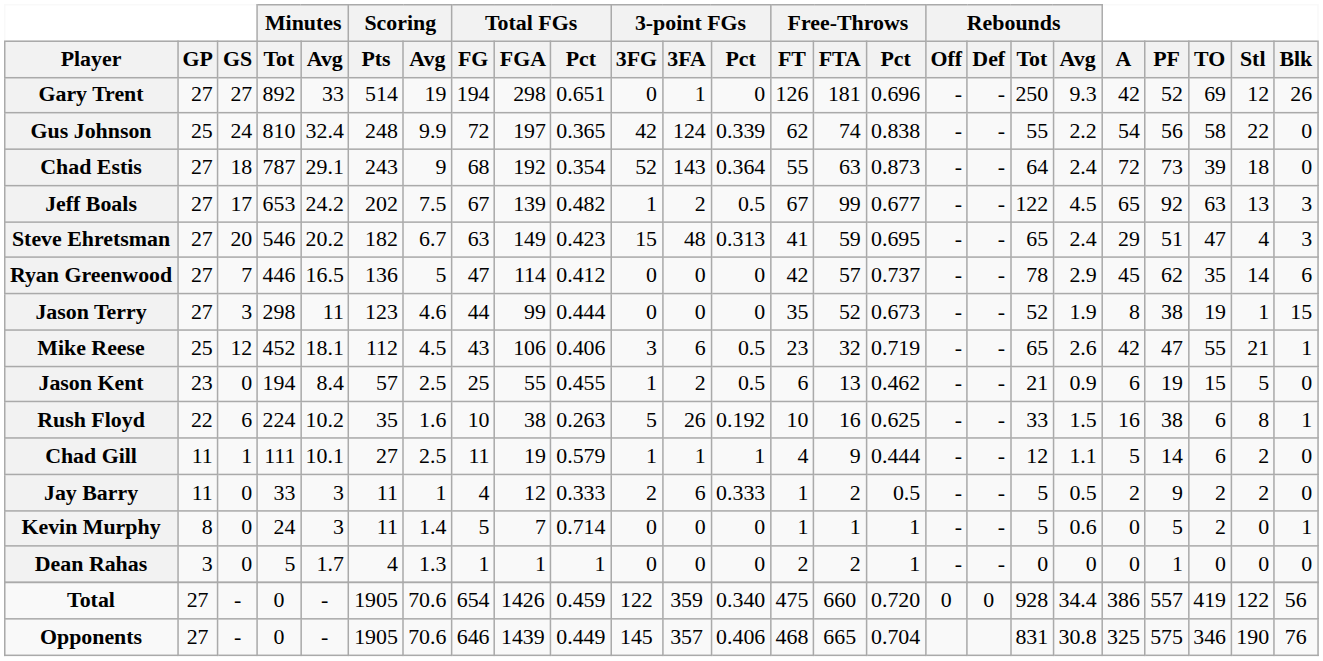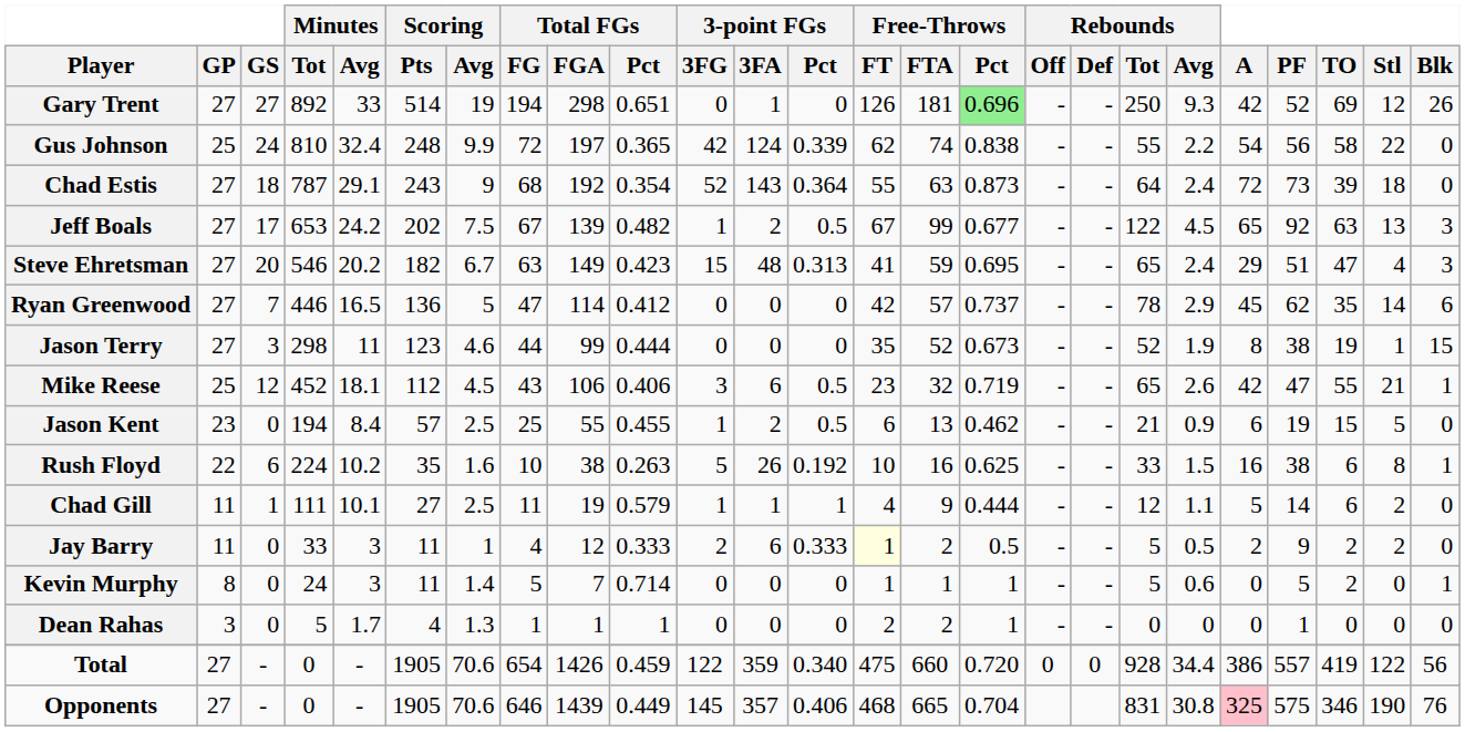Gary Trent | Free-Throws / Pct: no background -> lightgreen background
Jay Barry | Free-Throws / FT: no background -> lightyellow background
Opponents | A: no background -> pink background
